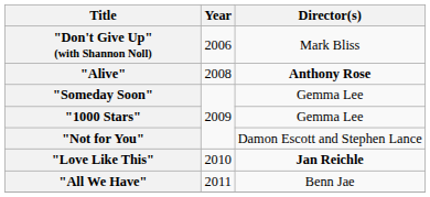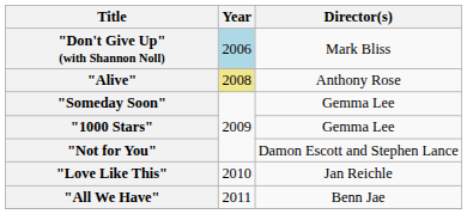"Don't Give Up" (with Shannon Noll) | Year: no background -> lightblue background
"Alive" | Year: no background -> khaki background
"Alive" | Director(s): bold -> normal
"Love Like This" | Director(s): bold -> normal
